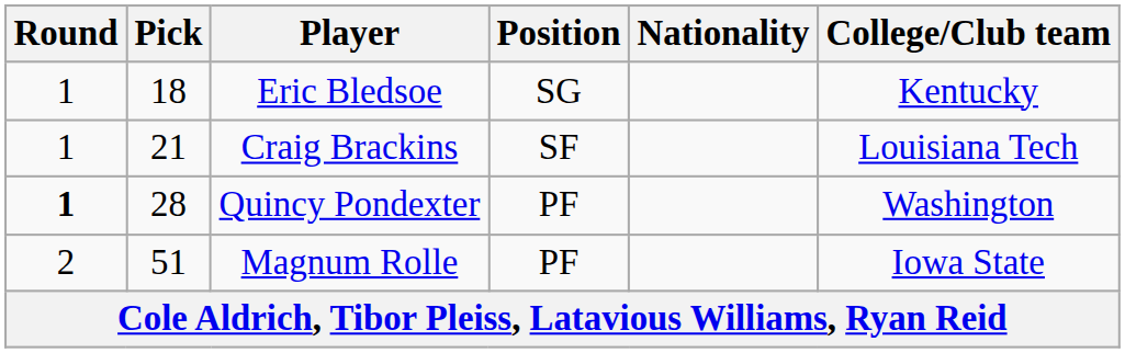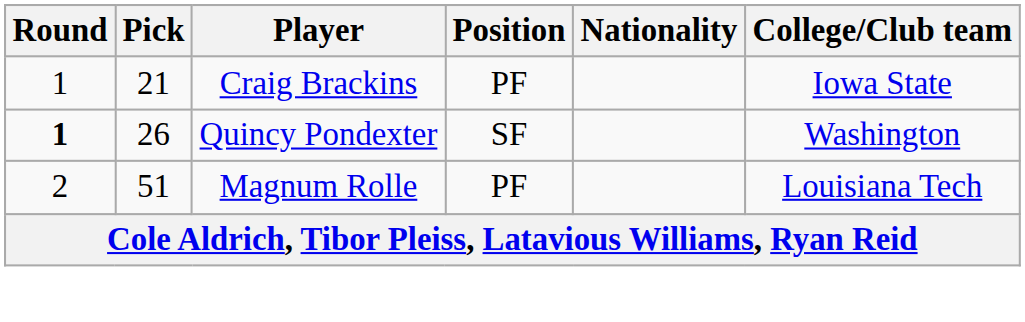- row: 1 | 18 | Eric Bledsoe | SG | Kentucky
Craig Brackins | Position: SF -> PF
Craig Brackins | College/Club team: Louisiana Tech -> Iowa State
Quincy Pondexter | Pick: 28 -> 26
Quincy Pondexter | Position: PF -> SF
Magnum Rolle | College/Club team: Iowa State -> Louisiana Tech
